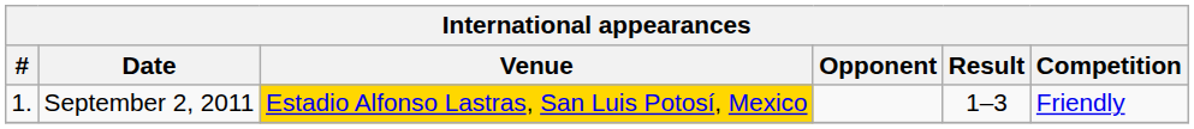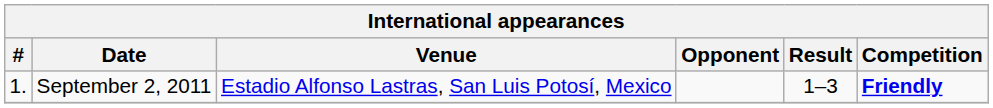September 2, 2011 | Venue: gold background -> no background
September 2, 2011 | Competition: normal -> bold
